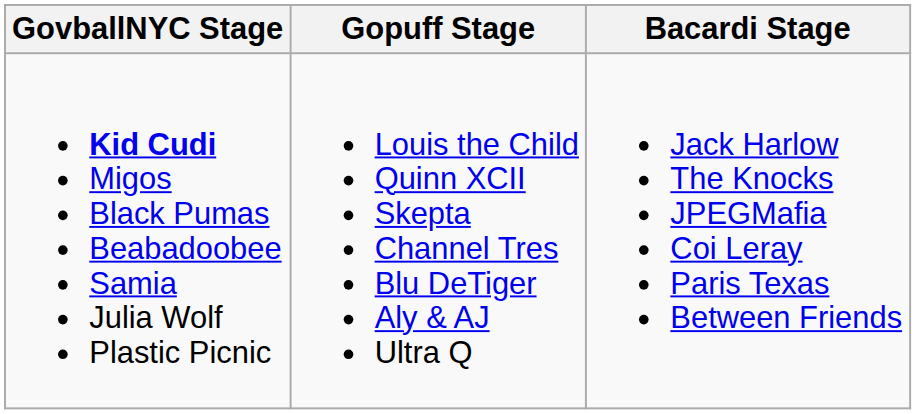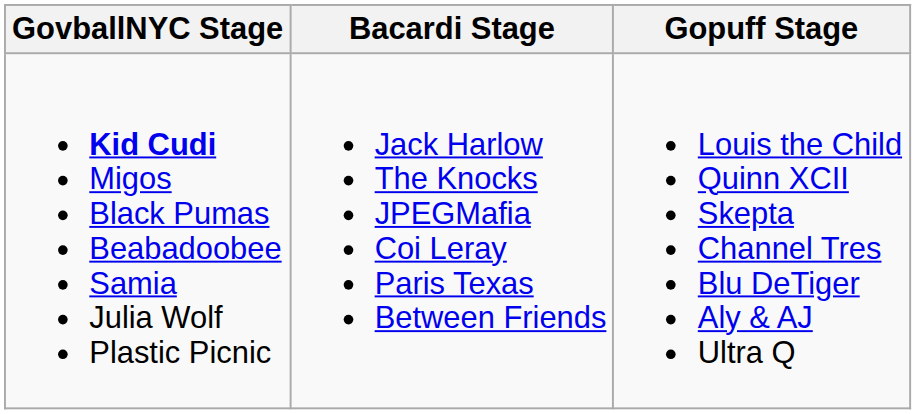columns swapped: Gopuff Stage <-> Bacardi Stage
